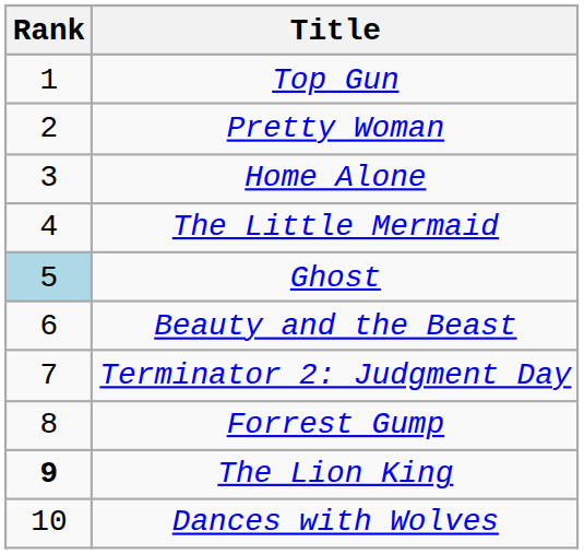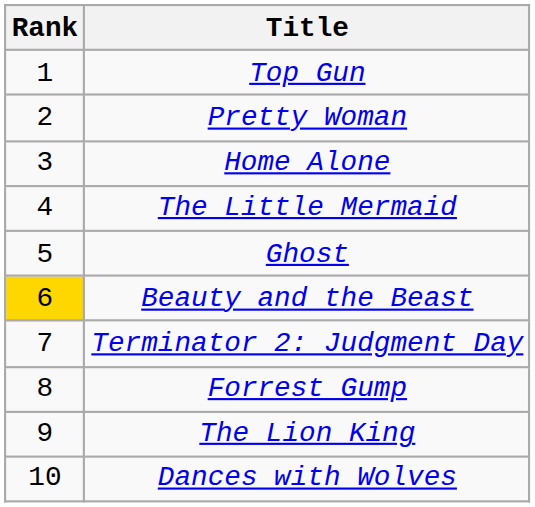Ghost | Rank: lightblue background -> no background
Beauty and the Beast | Rank: no background -> gold background
The Lion King | Rank: bold -> normal
